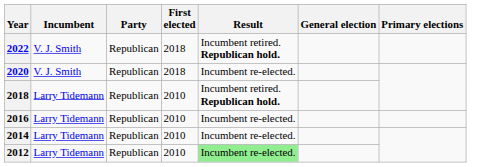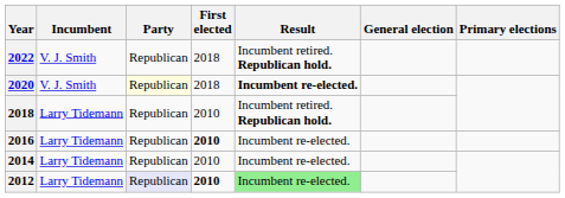2020 | Party: no background -> lightyellow background
2020 | Result: normal -> bold
2016 | First elected: normal -> bold
2012 | Party: no background -> lavender background
2012 | First elected: normal -> bold
